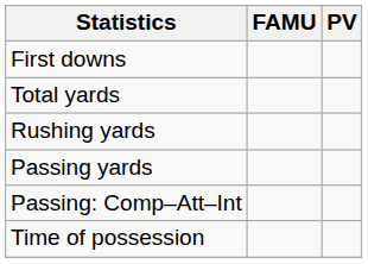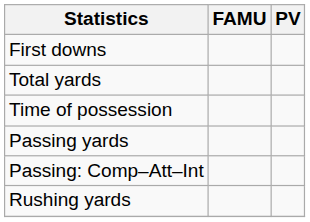rows swapped: Rushing yards <-> Time of possession
